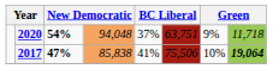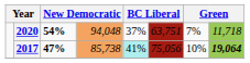2020 | column 7: 9% -> 7%
2017 | column 4: 85,838 -> 85,738
2017 | column 5: no background -> paleturquoise background
2017 | column 6: 75,506 -> 75,056
